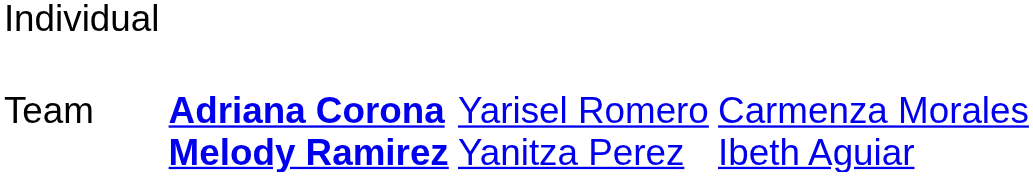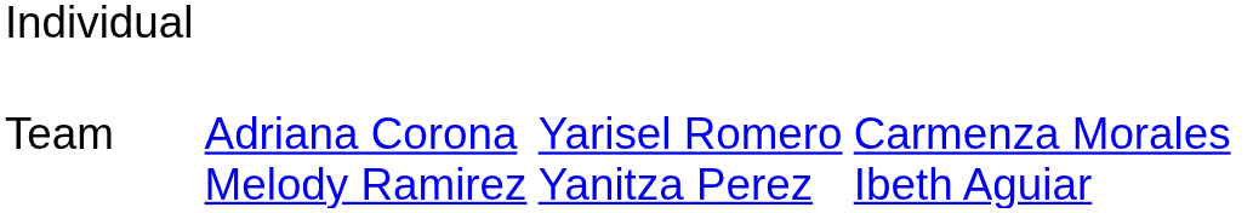Team | column 2: bold -> normal
